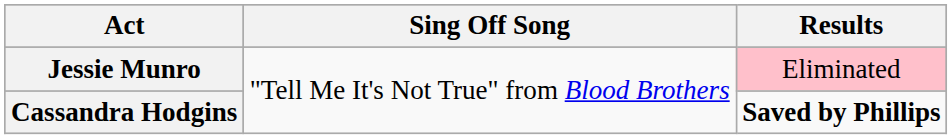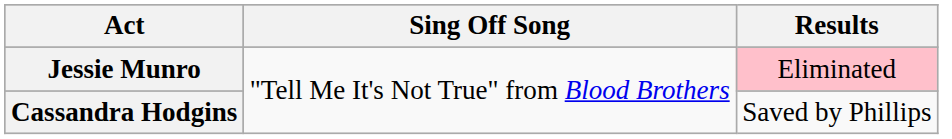Cassandra Hodgins | Results: bold -> normal
